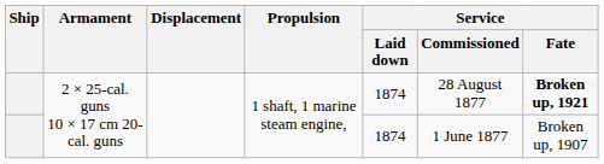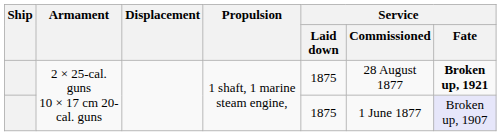row 3 | Service / Laid down: 1874 -> 1875
row 4 | Service / Laid down: 1874 -> 1875
row 4 | Service / Fate: no background -> lavender background
